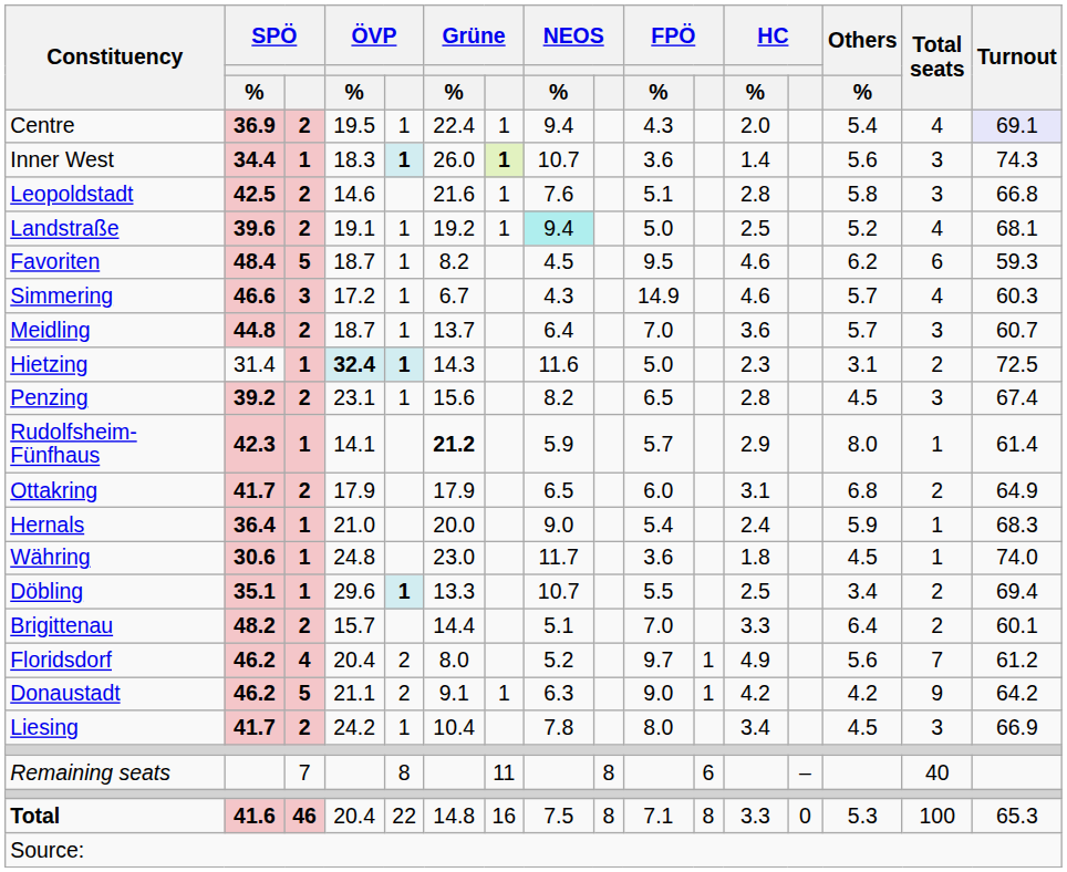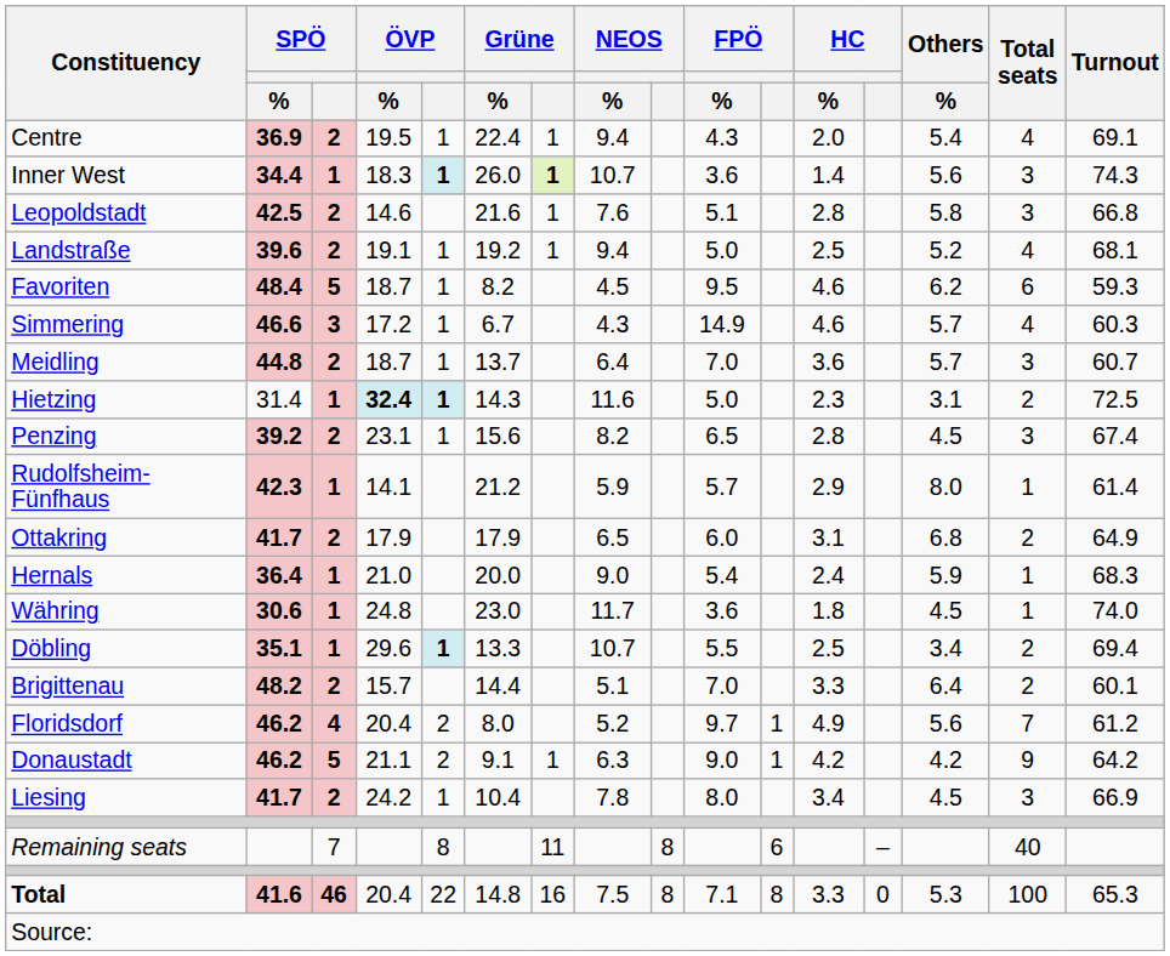Centre | Turnout: lavender background -> no background
Landstraße | NEOS / %: paleturquoise background -> no background
Rudolfsheim-Fünfhaus | Grüne / %: bold -> normal
